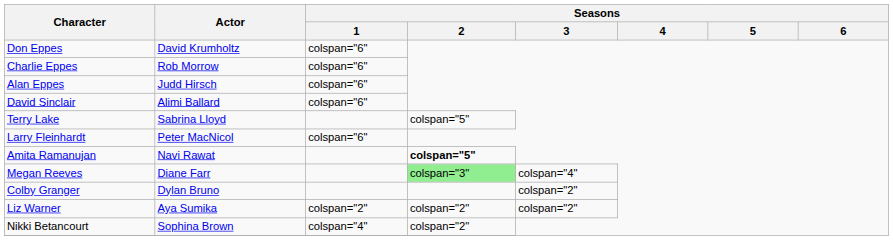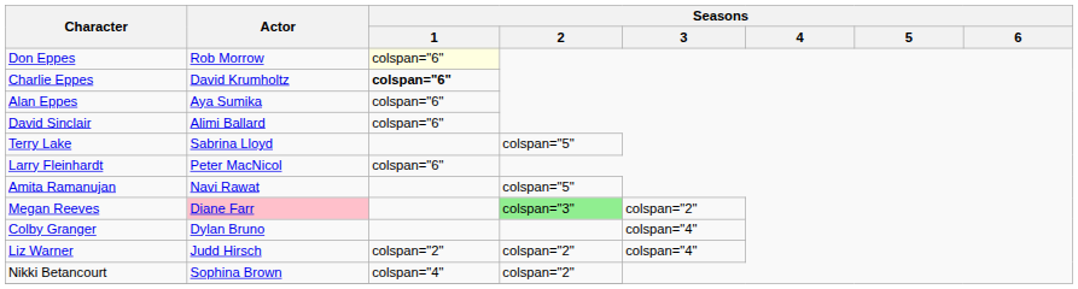Don Eppes | Actor: David Krumholtz -> Rob Morrow
Don Eppes | Seasons / 1: no background -> lightyellow background
Charlie Eppes | Actor: Rob Morrow -> David Krumholtz
Charlie Eppes | Seasons / 1: normal -> bold
Alan Eppes | Actor: Judd Hirsch -> Aya Sumika
Amita Ramanujan | Seasons / 2: bold -> normal
Megan Reeves | Actor: no background -> pink background
Megan Reeves | Seasons / 3: colspan="4" -> colspan="2"
Colby Granger | Seasons / 3: colspan="2" -> colspan="4"
Liz Warner | Actor: Aya Sumika -> Judd Hirsch
Liz Warner | Seasons / 3: colspan="2" -> colspan="4"
